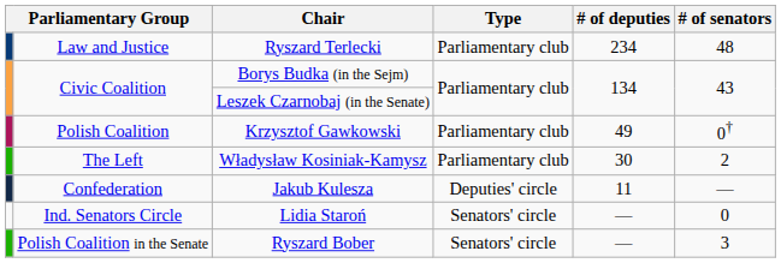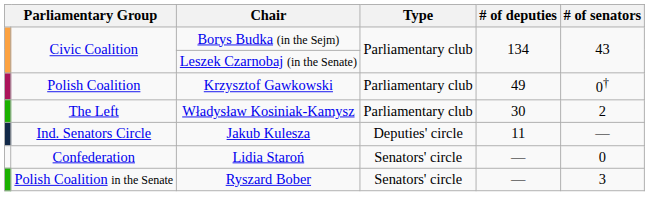- row: Law and Justice | Ryszard Terlecki | Parliamentary club | 234 | 48
Jakub Kulesza | column 2: Confederation -> Ind. Senators Circle
Lidia Staroń | column 2: Ind. Senators Circle -> Confederation
